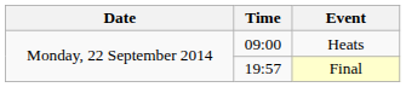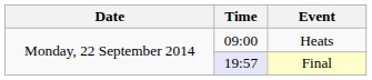Final | Time: no background -> lavender background
